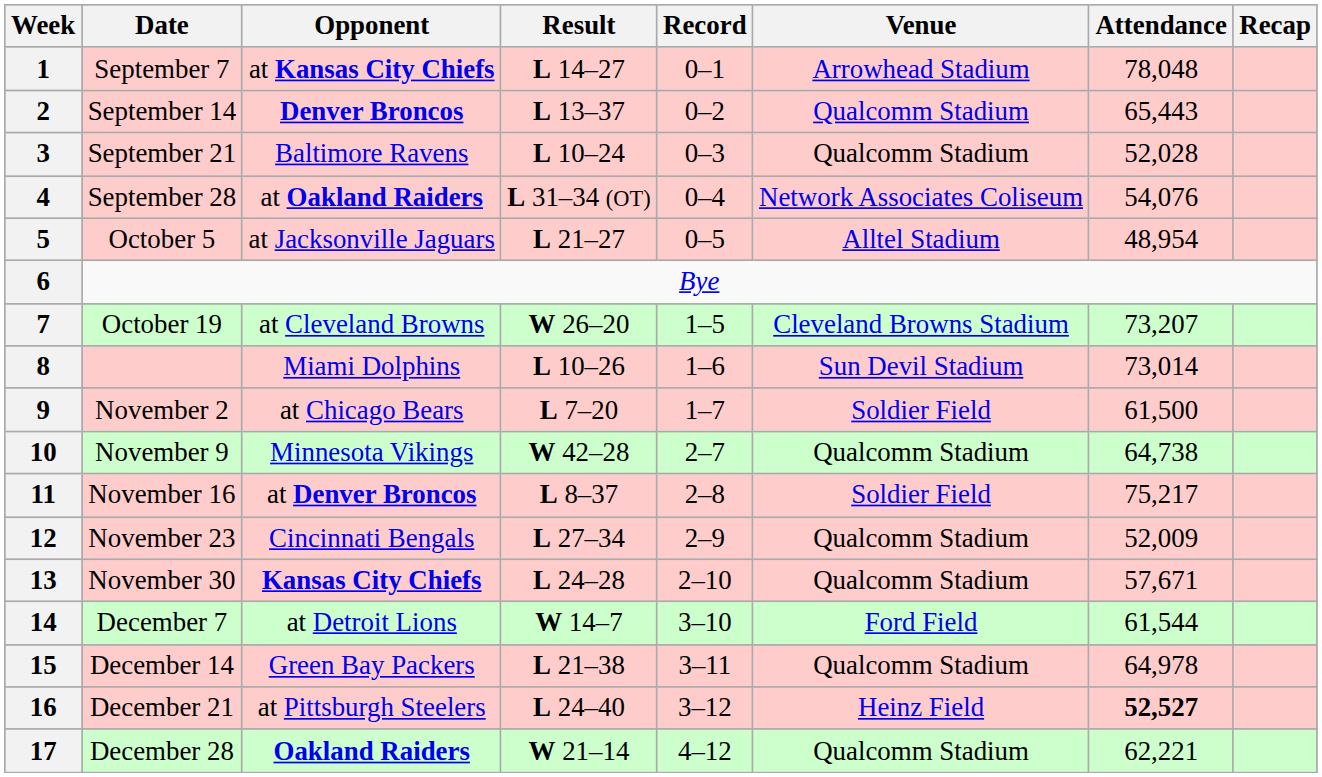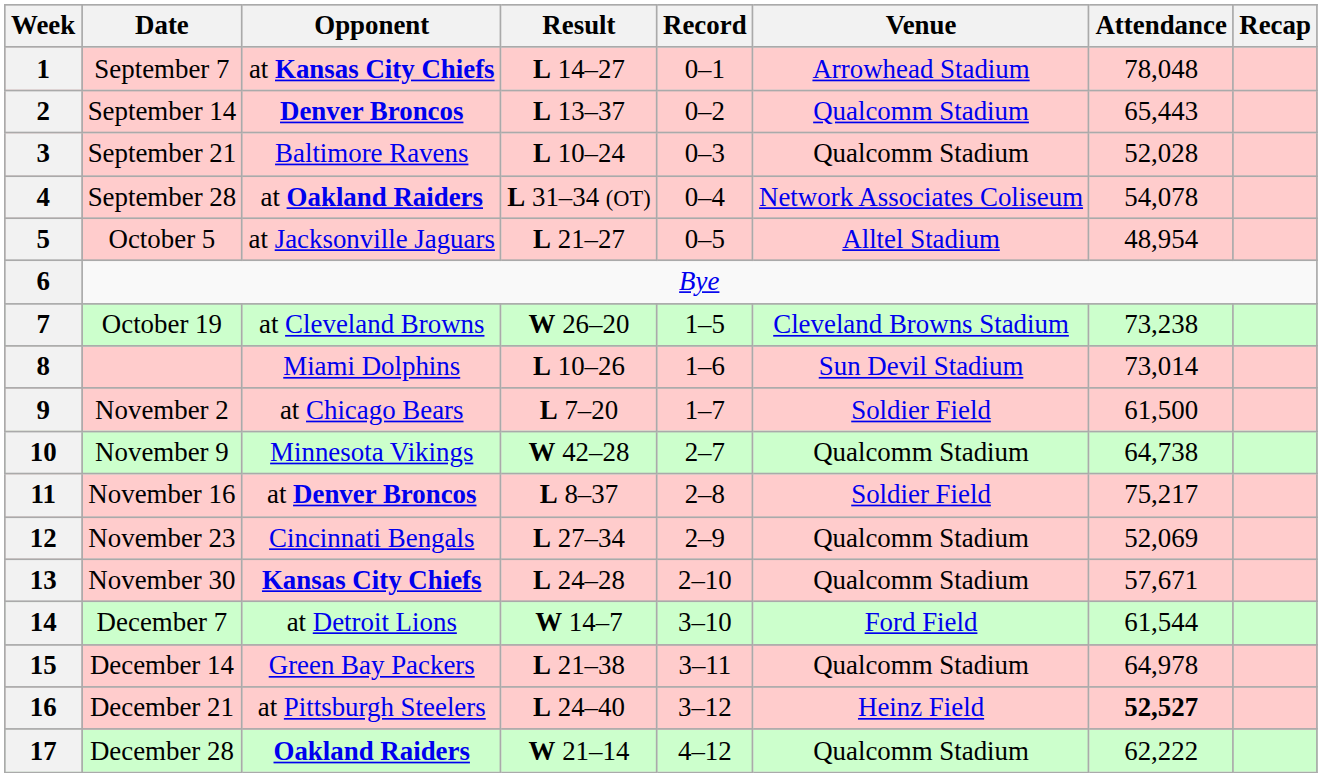4 | Attendance: 54,076 -> 54,078
7 | Attendance: 73,207 -> 73,238
12 | Attendance: 52,009 -> 52,069
17 | Attendance: 62,221 -> 62,222
